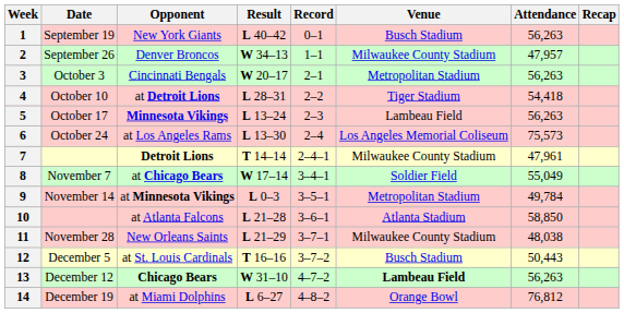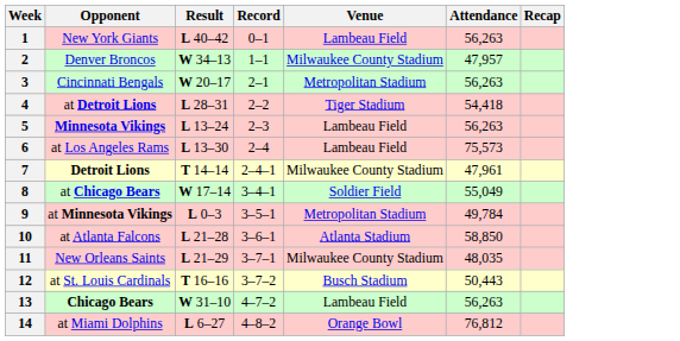- column: Date | September 19 | September 26 | October 3 | October 10 | October 17 | October 24 | November 7 | November 14 | November 28 | December 5 | December 12 | December 19
1 | Venue: Busch Stadium -> Lambeau Field
6 | Venue: Los Angeles Memorial Coliseum -> Lambeau Field
11 | Attendance: 48,038 -> 48,035
13 | Venue: bold -> normal
